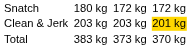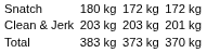Clean & Jerk | column 4: gold background -> no background
